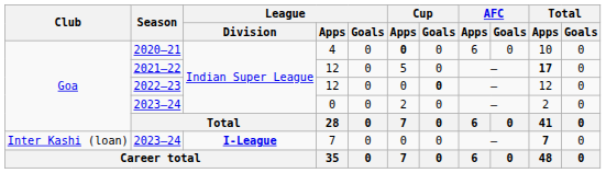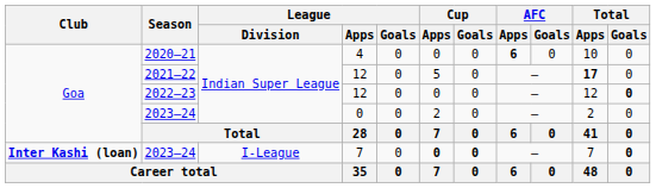2020–21 | Cup / Apps: bold -> normal
2020–21 | AFC / Apps: normal -> bold
2022–23 | Cup / Goals: bold -> normal
2022–23 | Total / Goals: normal -> bold
2023–24 / 7 | Club: normal -> bold
2023–24 / 7 | League / Division: bold -> normal
2023–24 / 7 | Cup / Apps: normal -> bold
2023–24 / 7 | Cup / Goals: normal -> bold
2023–24 / 7 | Total / Apps: bold -> normal
2023–24 / 7 | Total / Goals: normal -> bold
